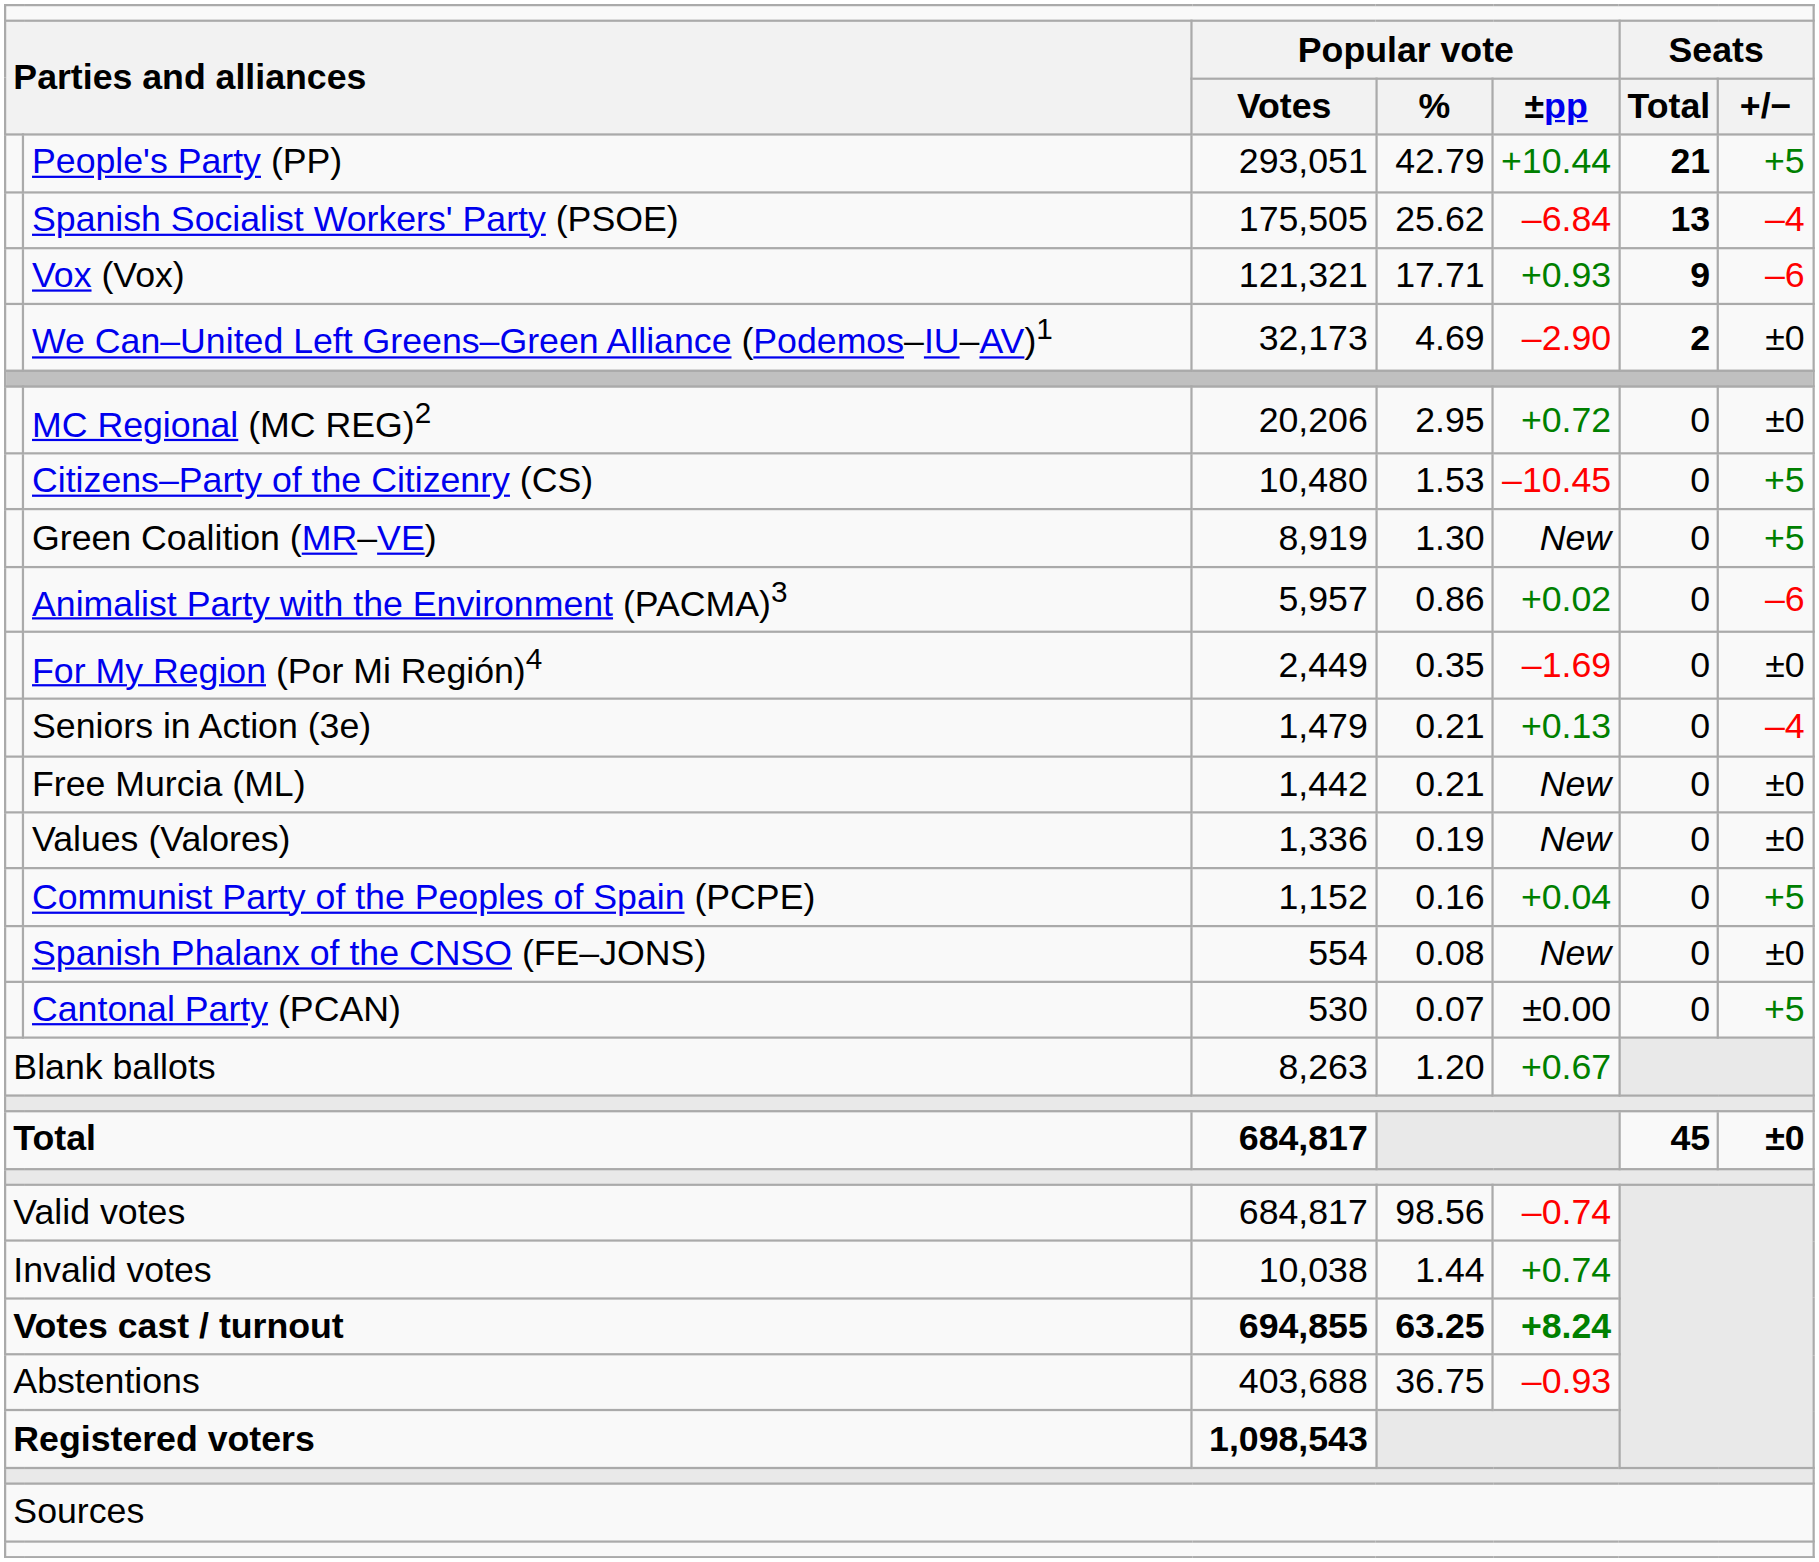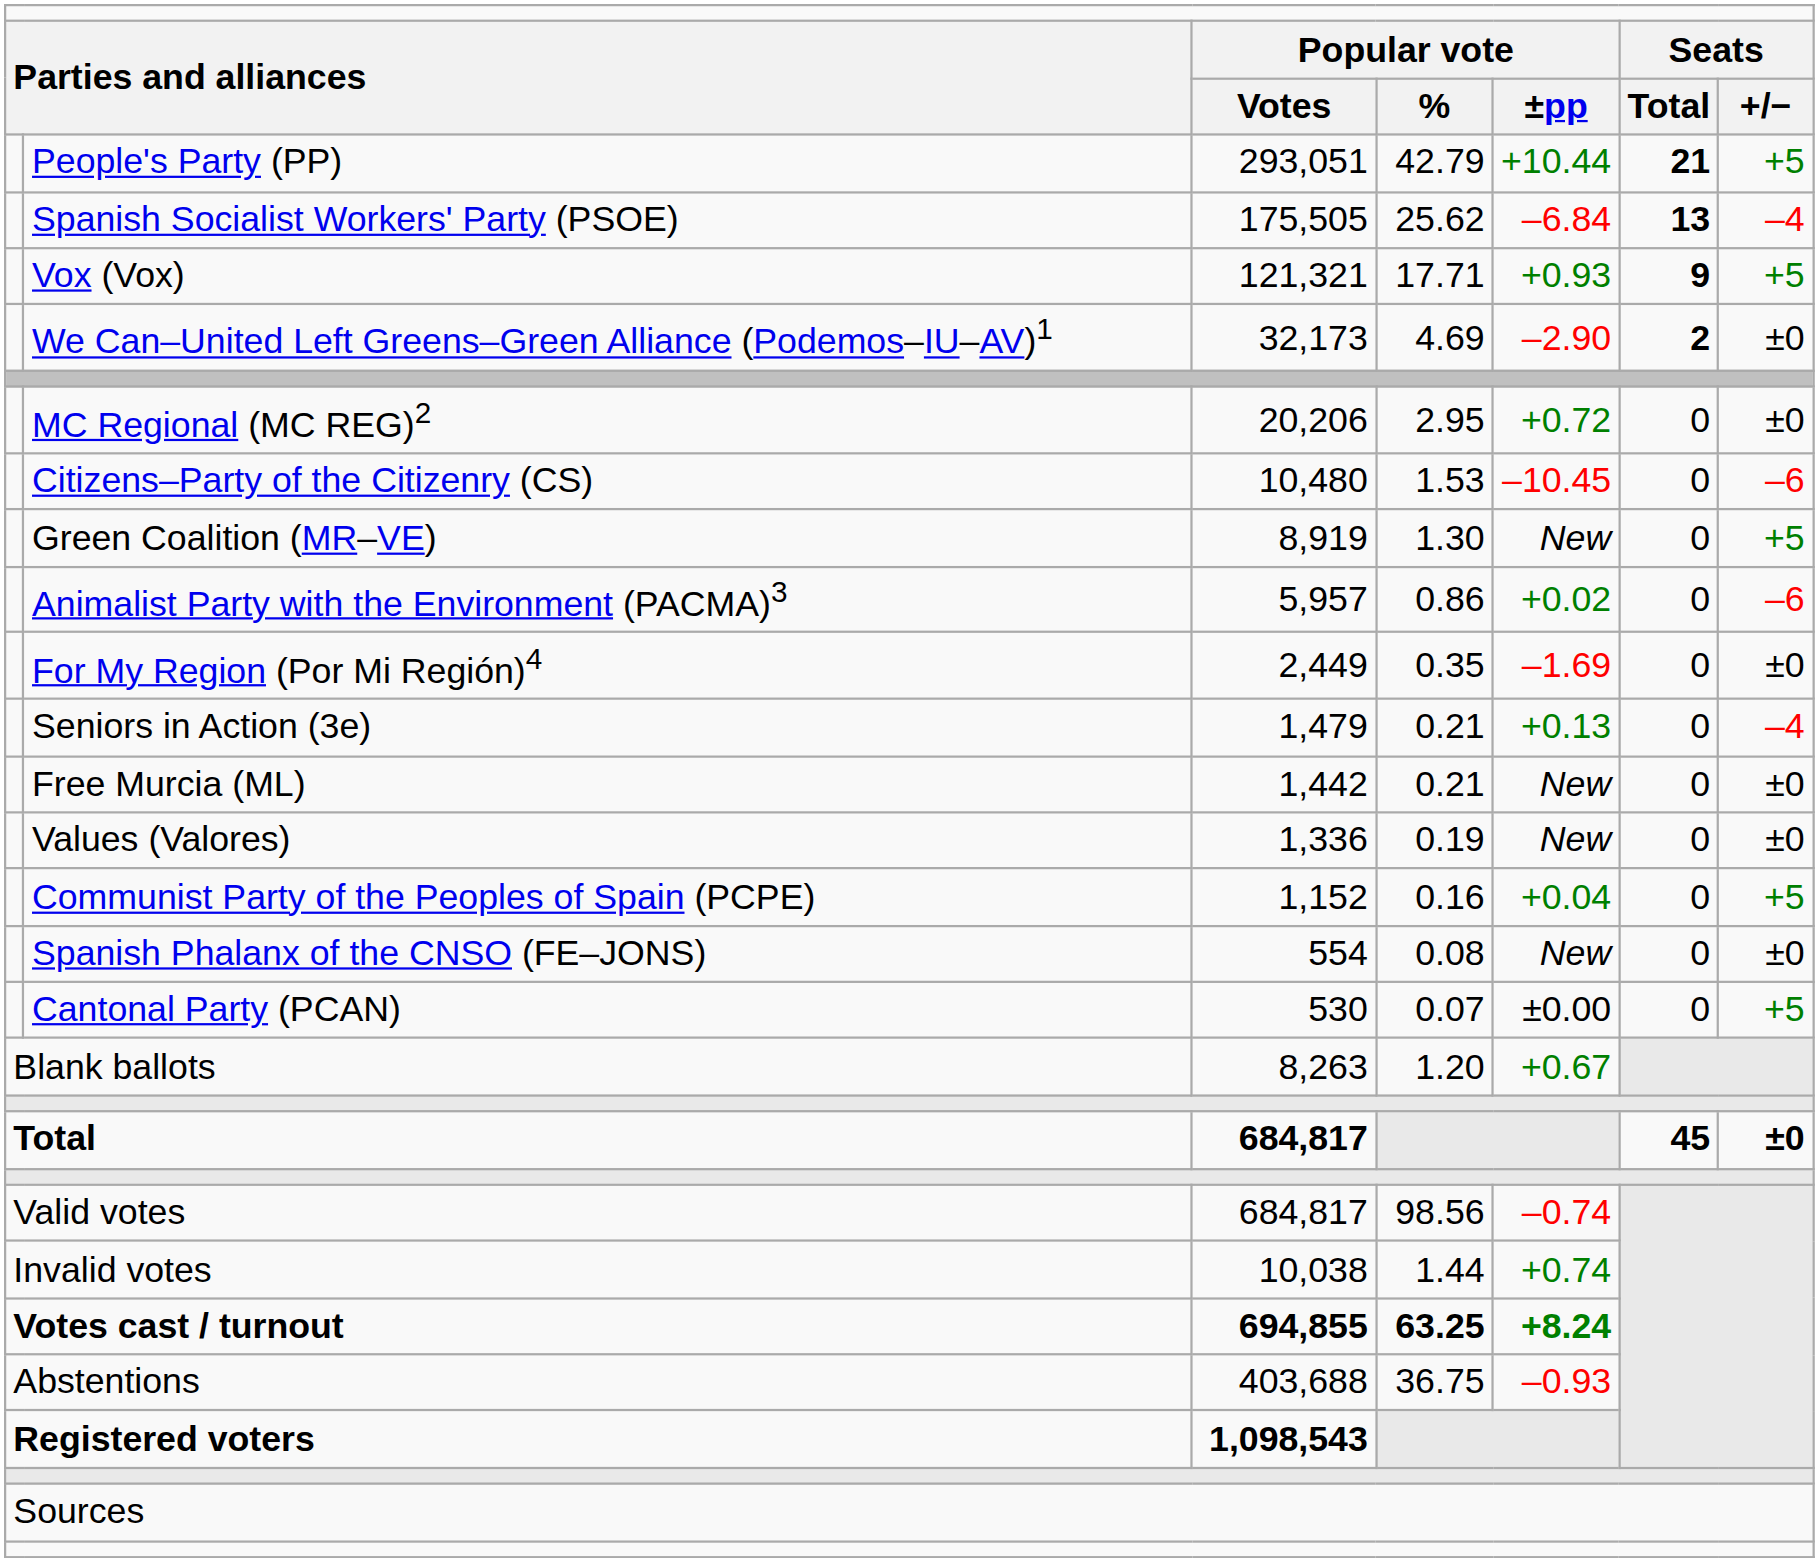Vox (Vox) | column 7: –6 -> +5
Citizens–Party of the Citizenry (CS) | column 7: +5 -> –6
